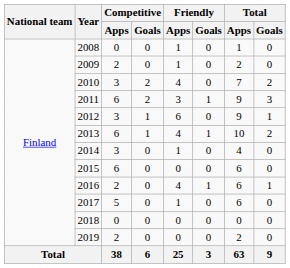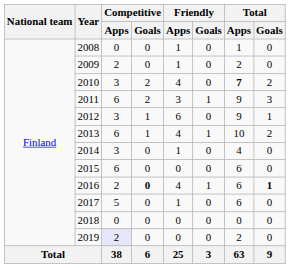2010 | Total / Apps: normal -> bold
2016 | Competitive / Goals: normal -> bold
2016 | Total / Goals: normal -> bold
2019 | Competitive / Apps: no background -> lavender background
